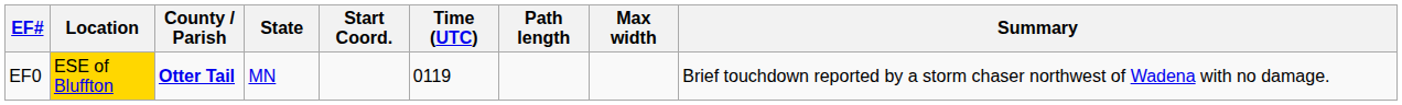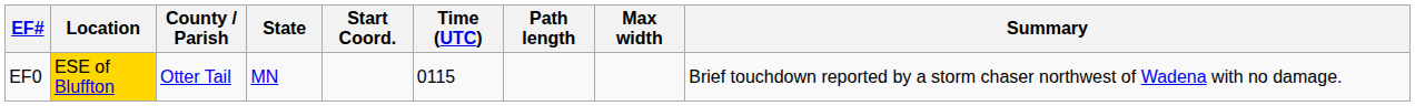EF0 | County / Parish: bold -> normal
EF0 | Time (UTC): 0119 -> 0115
